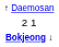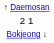row 3 | column 1: bold -> normal
